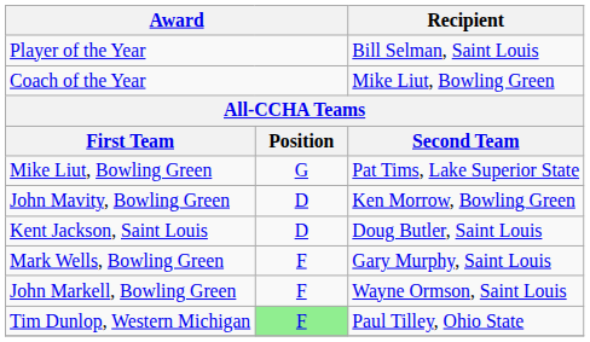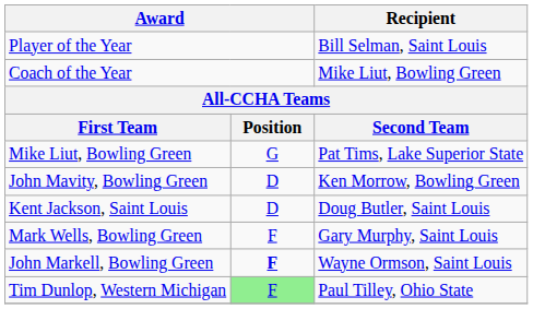John Markell, Bowling Green | column 2: normal -> bold
